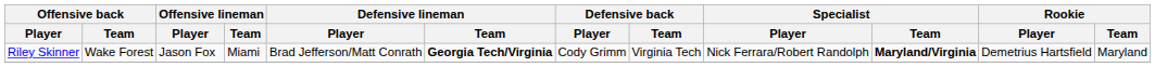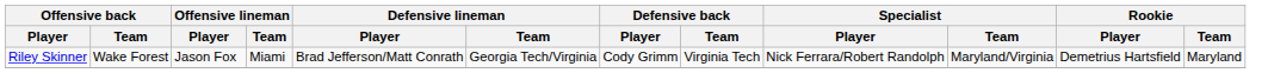Riley Skinner | Defensive lineman / Team: bold -> normal
Riley Skinner | Specialist / Team: bold -> normal
